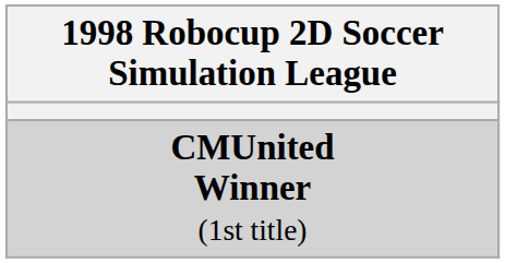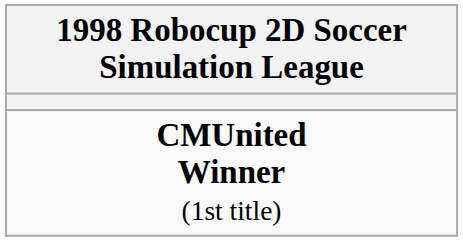row 3 | column 1: lightgrey background -> no background
